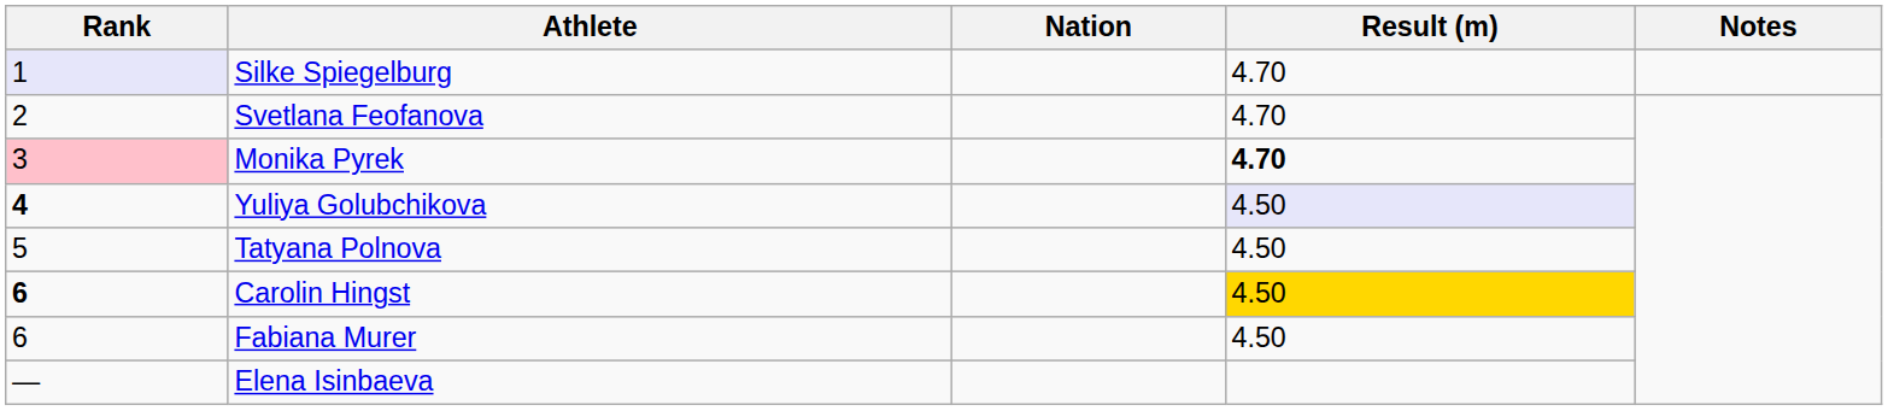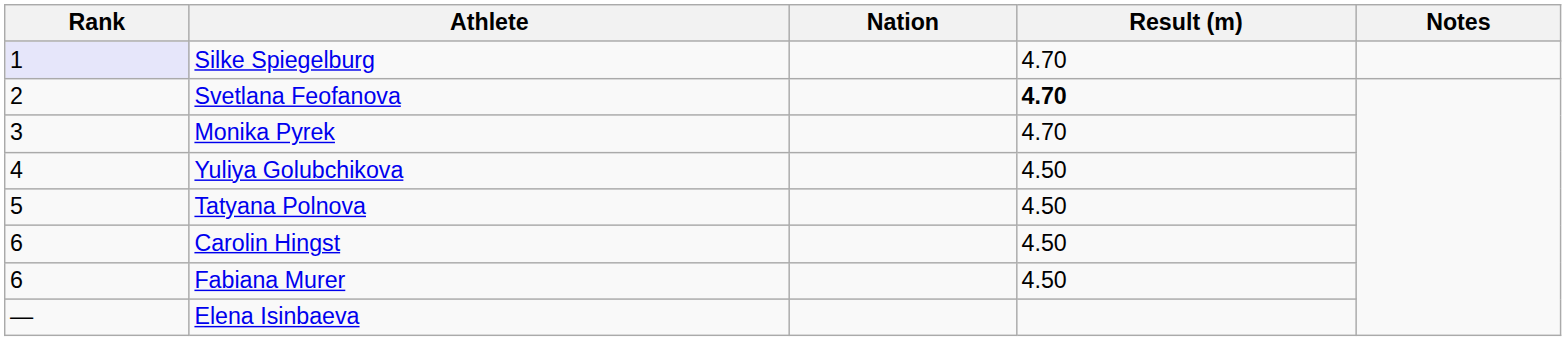Svetlana Feofanova | Result (m): normal -> bold
Monika Pyrek | Rank: pink background -> no background
Monika Pyrek | Result (m): bold -> normal
Yuliya Golubchikova | Rank: bold -> normal
Yuliya Golubchikova | Result (m): lavender background -> no background
Carolin Hingst | Rank: bold -> normal
Carolin Hingst | Result (m): gold background -> no background
